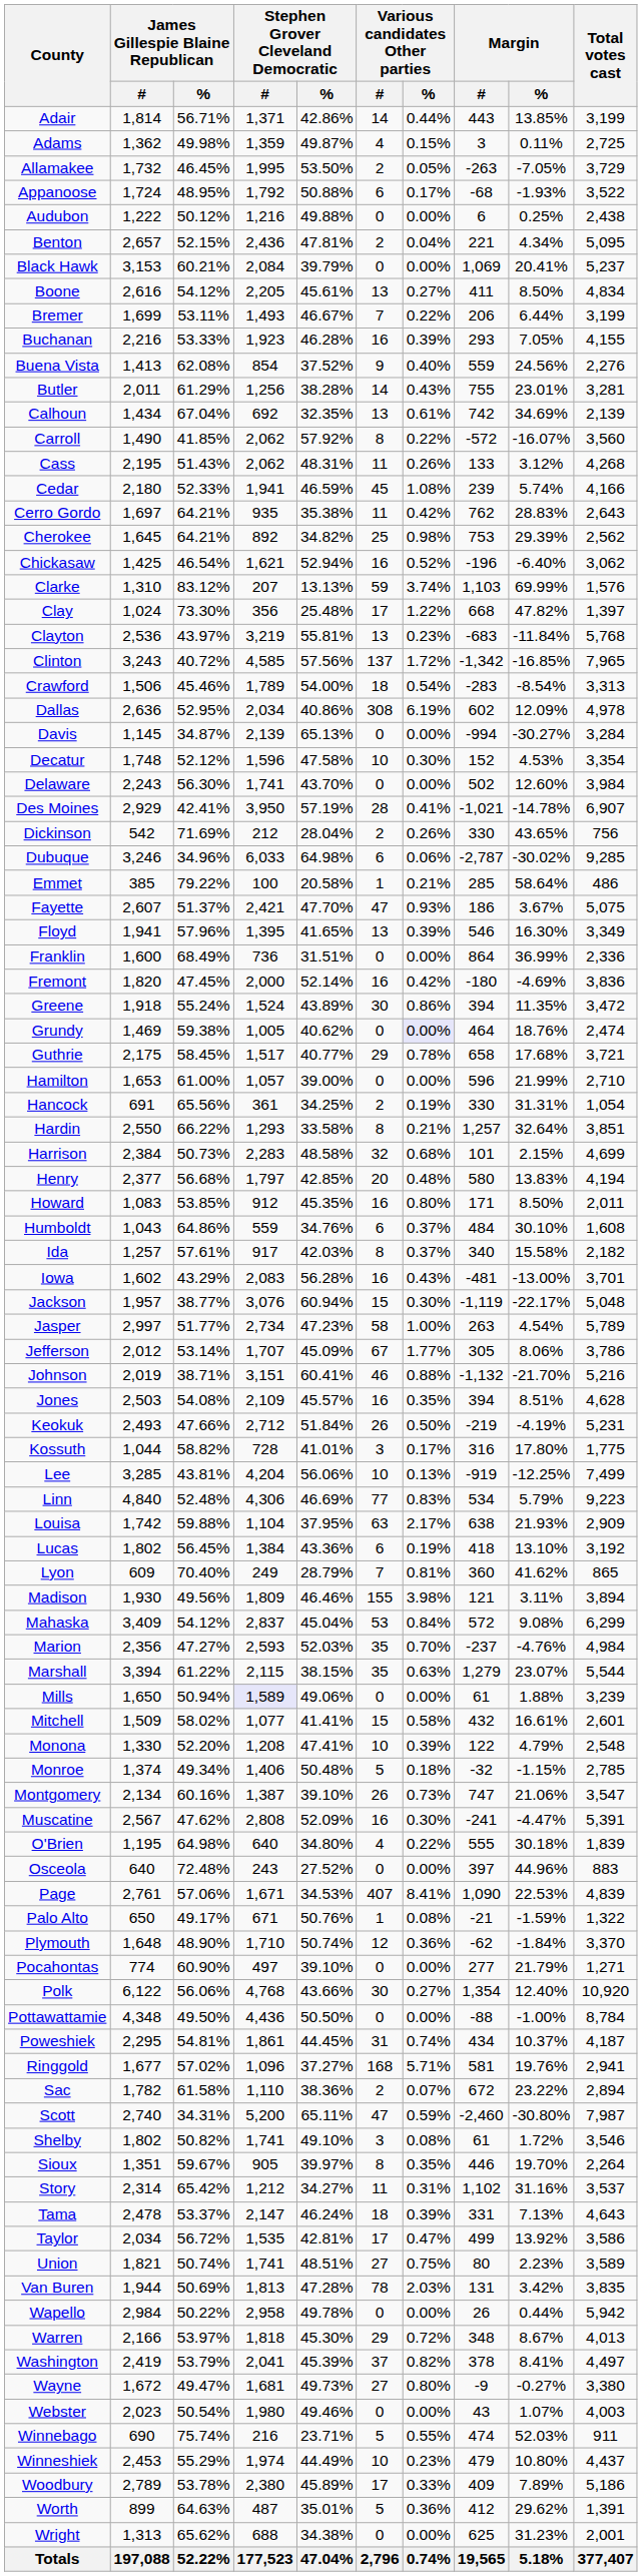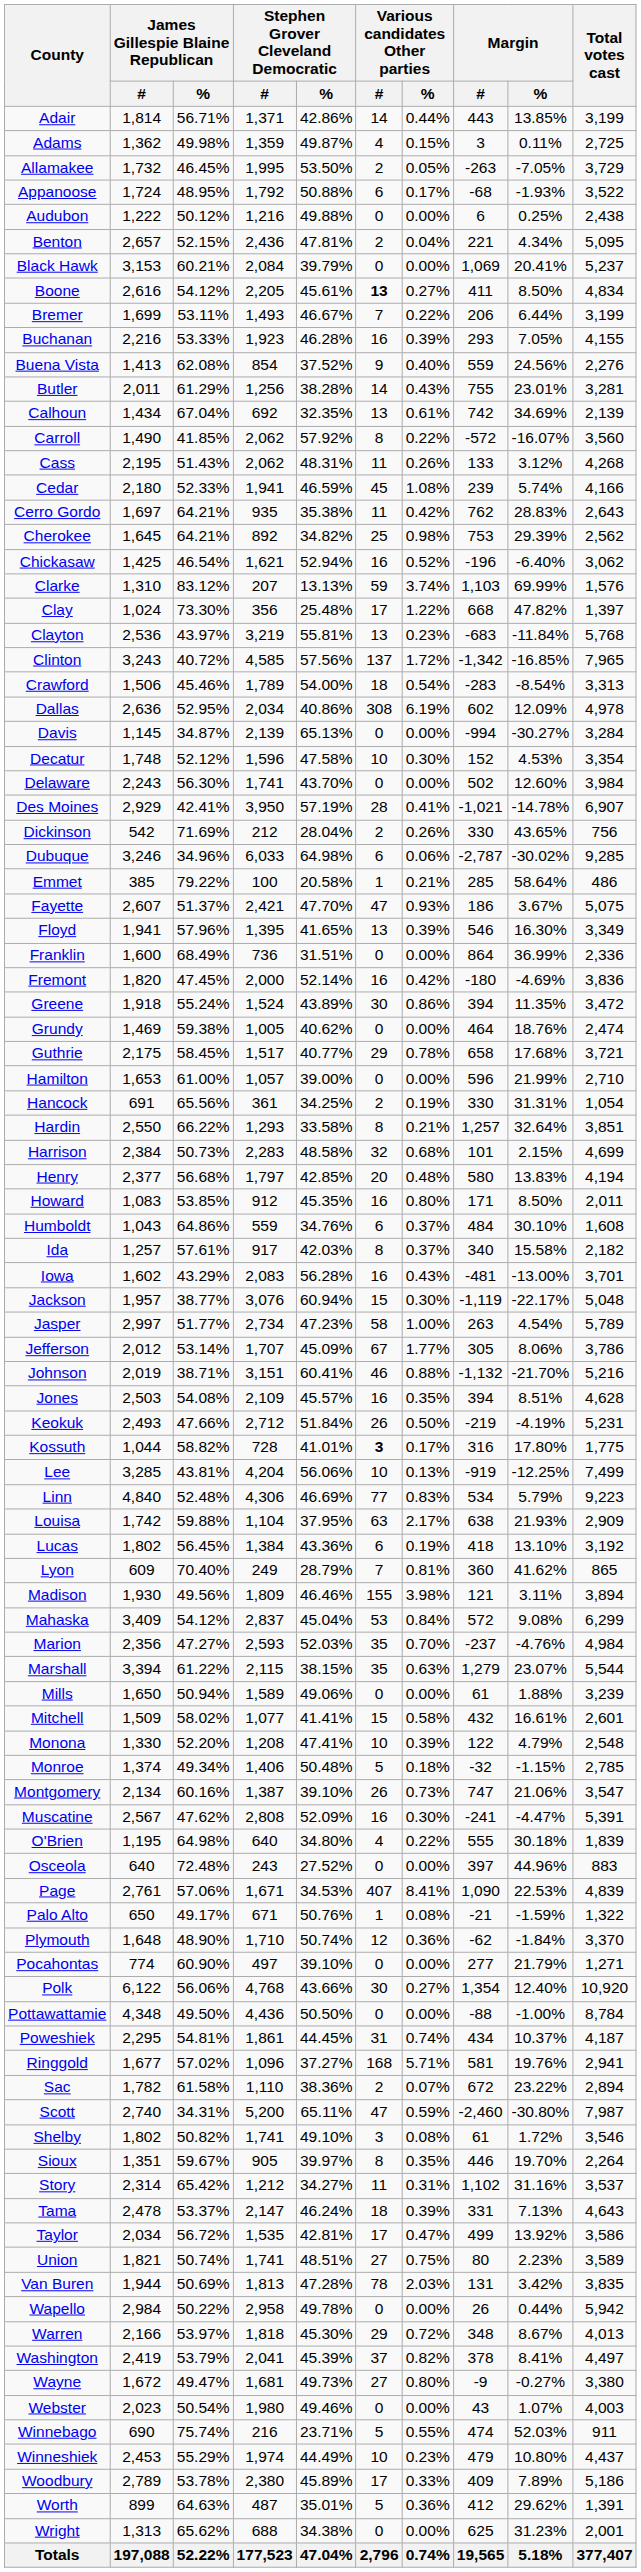Boone | Various candidates Other parties / #: normal -> bold
Grundy | Various candidates Other parties / %: lavender background -> no background
Kossuth | Various candidates Other parties / #: normal -> bold
Mills | Stephen Grover Cleveland Democratic / #: lavender background -> no background
